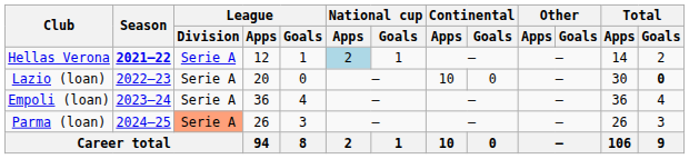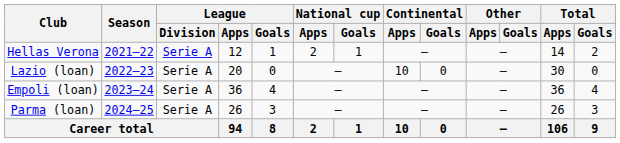Hellas Verona | Season: bold -> normal
Hellas Verona | National cup / Apps: lightblue background -> no background
Lazio (loan) | Total / Goals: bold -> normal
Parma (loan) | League / Division: lightsalmon background -> no background
